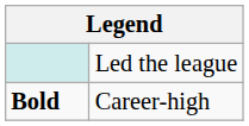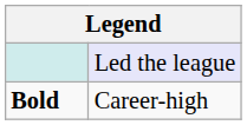row 2 | column 2: no background -> lavender background
